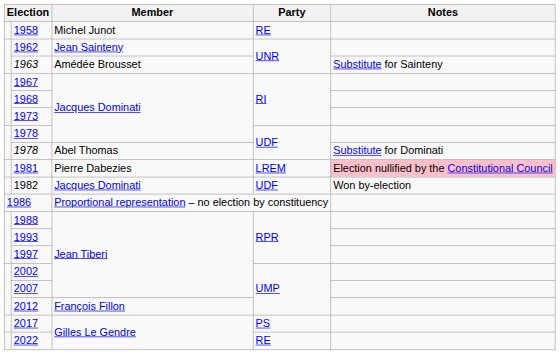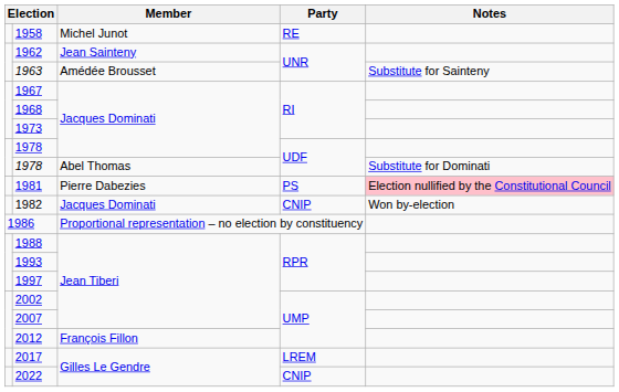1981 | Party: LREM -> PS
1982 | Party: UDF -> CNIP
2017 | Party: PS -> LREM
2022 | Party: RE -> CNIP
